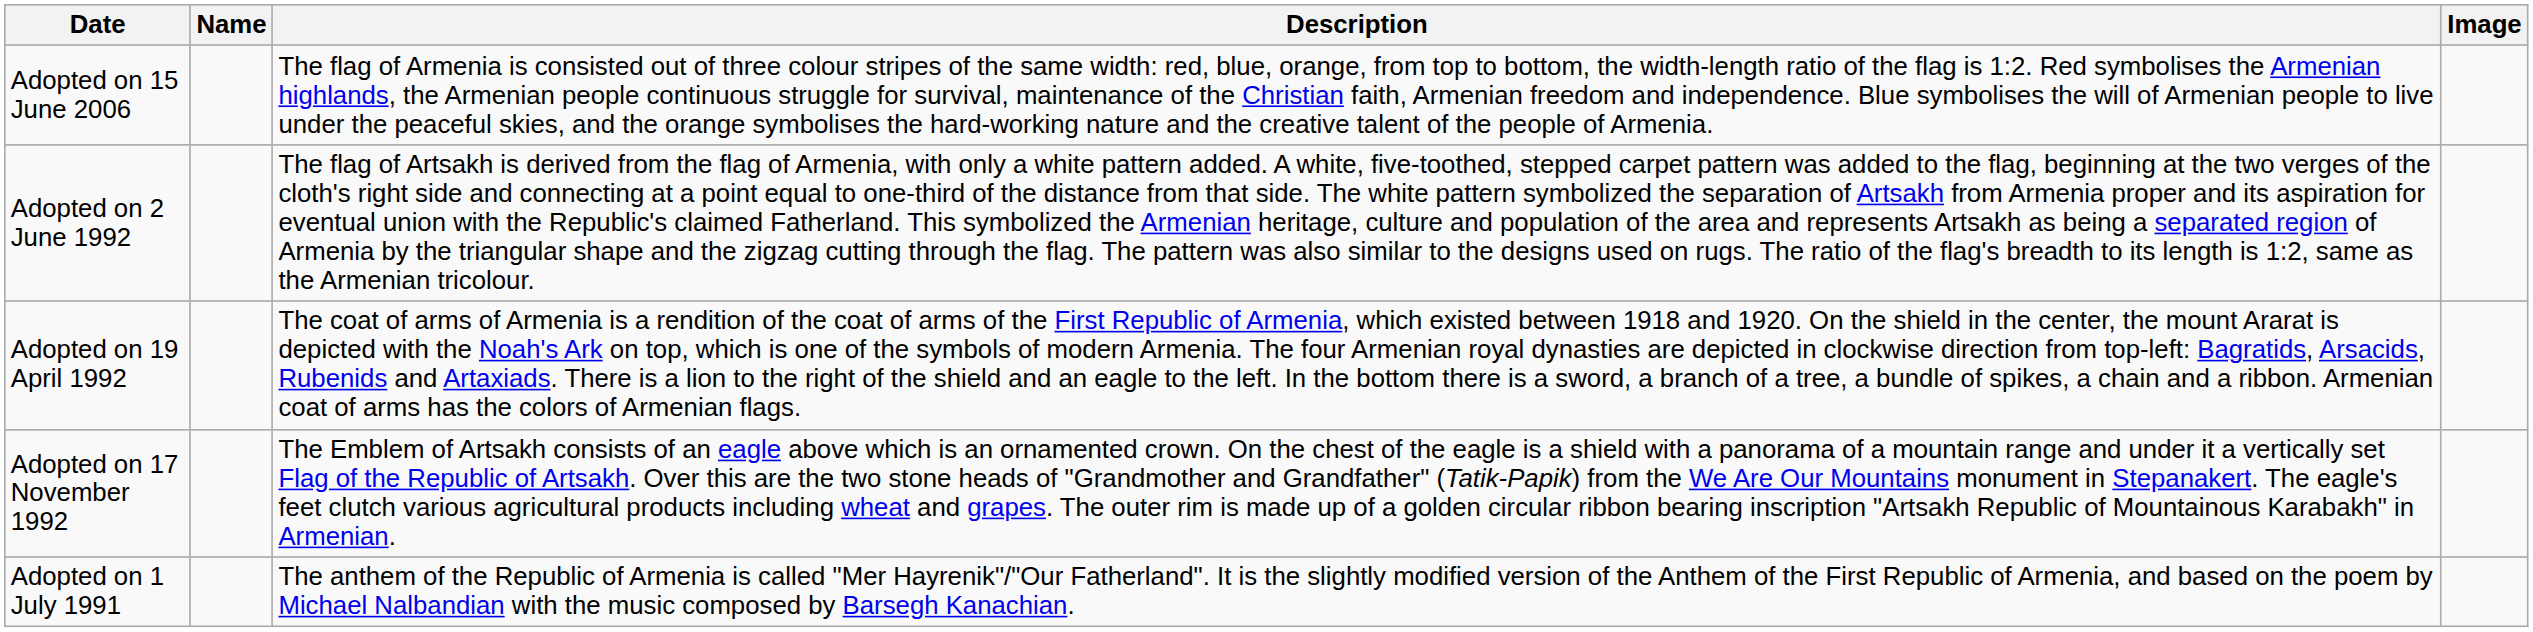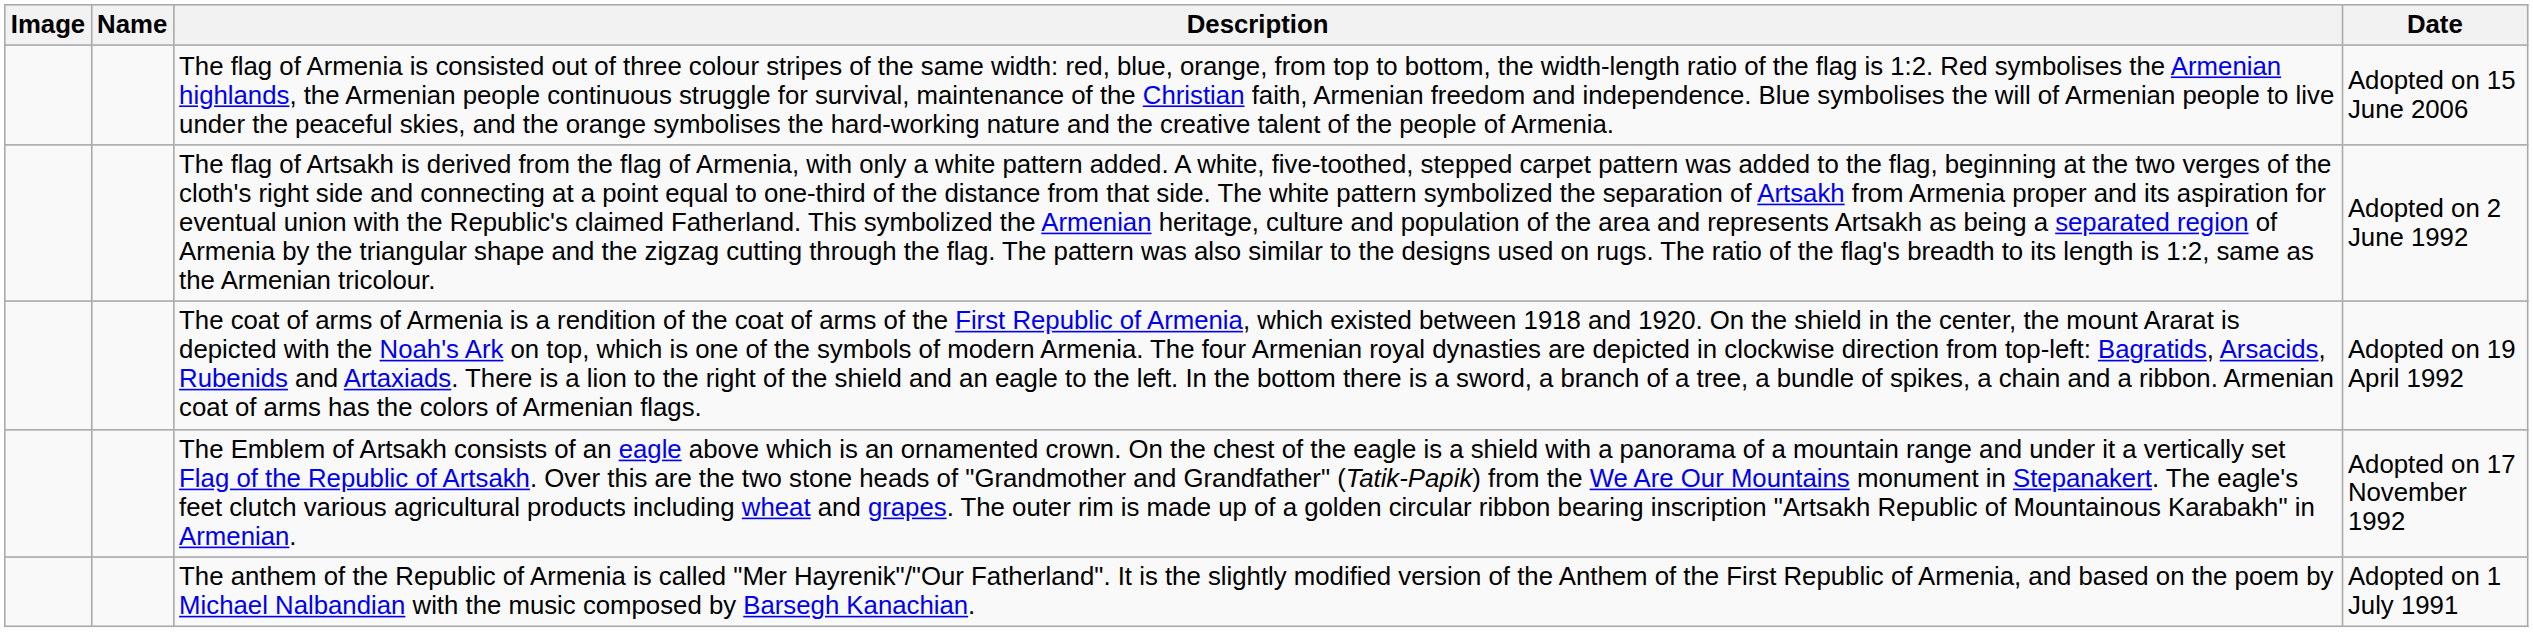columns swapped: Image <-> Date
